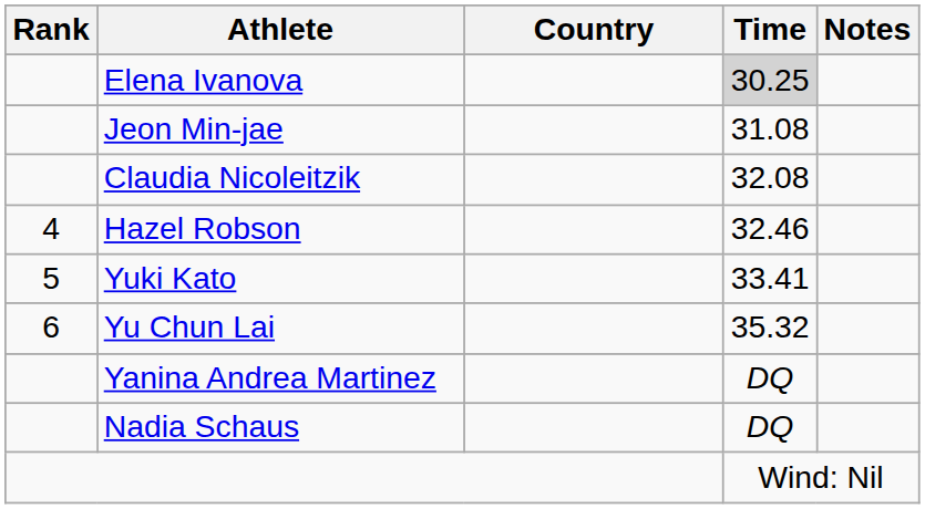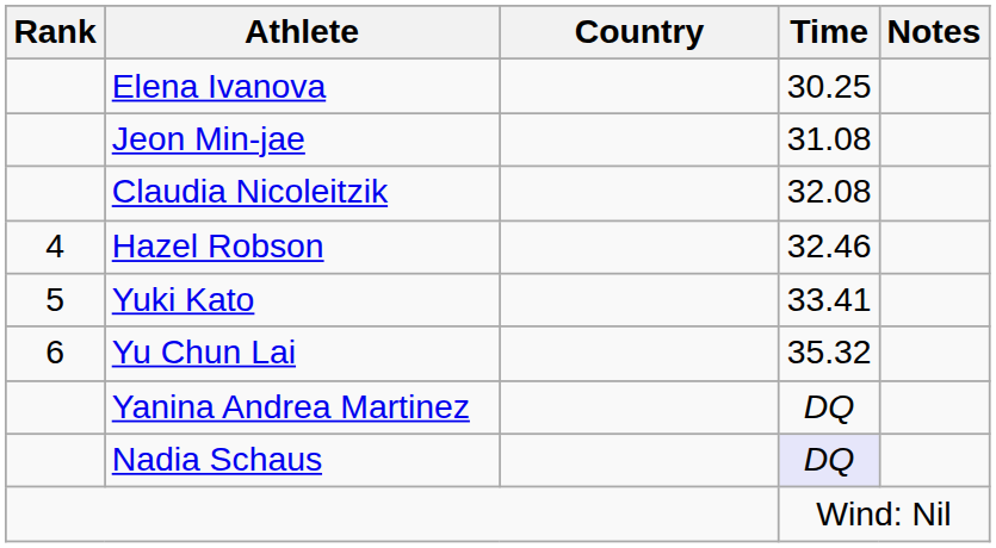Elena Ivanova | Time: lightgrey background -> no background
Nadia Schaus | Time: no background -> lavender background
